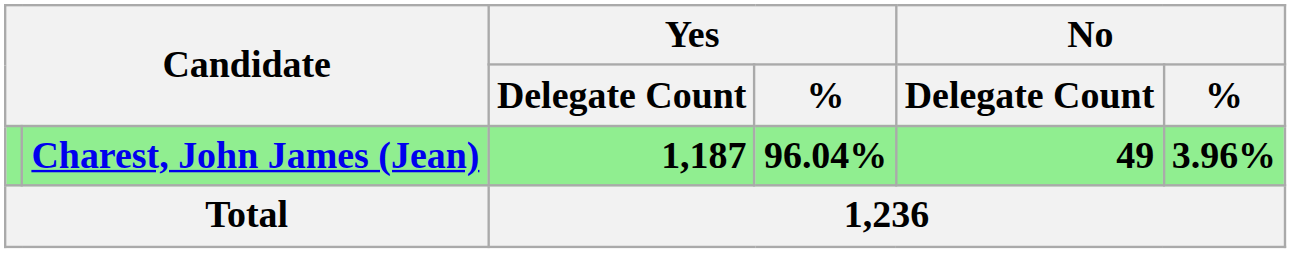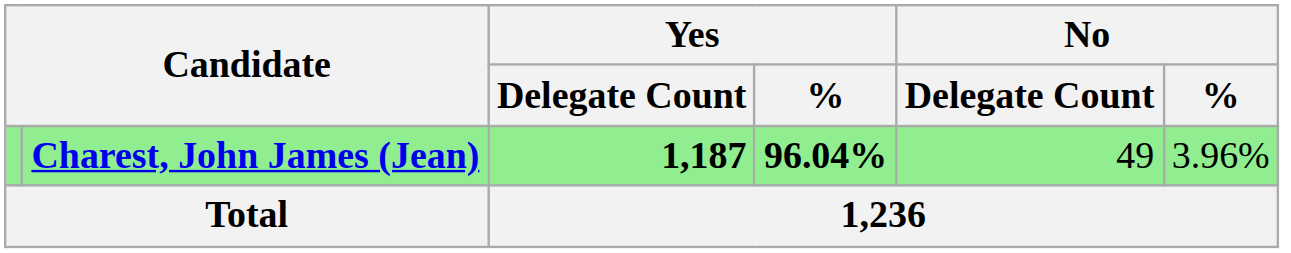Charest, John James (Jean) | No / Delegate Count: bold -> normal
Charest, John James (Jean) | No / %: bold -> normal
